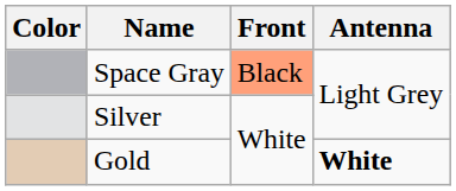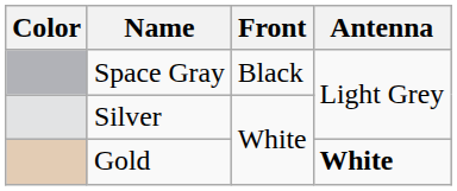Space Gray | Front: lightsalmon background -> no background
